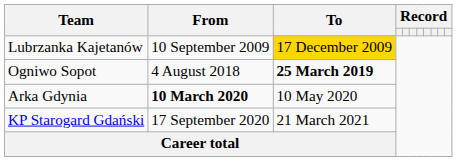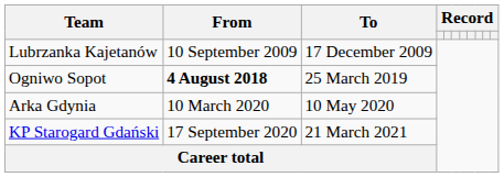Lubrzanka Kajetanów | To: gold background -> no background
Ogniwo Sopot | From: normal -> bold
Ogniwo Sopot | To: bold -> normal
Arka Gdynia | From: bold -> normal
